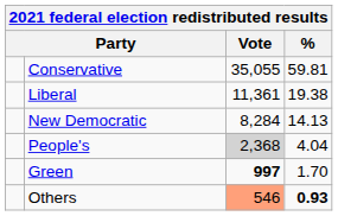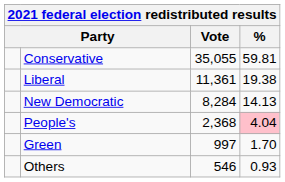People's | Vote: lightgrey background -> no background
People's | %: no background -> pink background
Green | Vote: bold -> normal
Others | Vote: lightsalmon background -> no background
Others | %: bold -> normal
